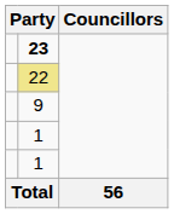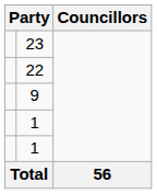23 | column 2: bold -> normal
22 | column 2: khaki background -> no background
